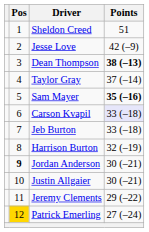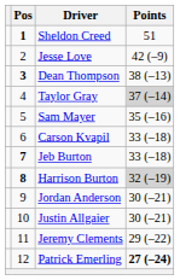Sheldon Creed | Pos: normal -> bold
Dean Thompson | Pos: normal -> bold
Dean Thompson | Points: bold -> normal
Taylor Gray | Points: no background -> lightgrey background
Sam Mayer | Points: bold -> normal
Carson Kvapil | Points: lavender background -> no background
Jeb Burton | Pos: normal -> bold
Harrison Burton | Pos: normal -> bold
Harrison Burton | Points: no background -> lightgrey background
Jordan Anderson | Pos: bold -> normal
Patrick Emerling | Pos: gold background -> no background
Patrick Emerling | Points: normal -> bold
